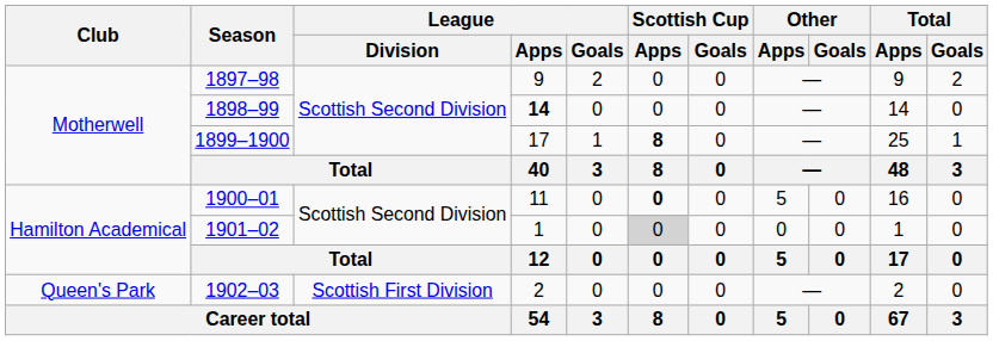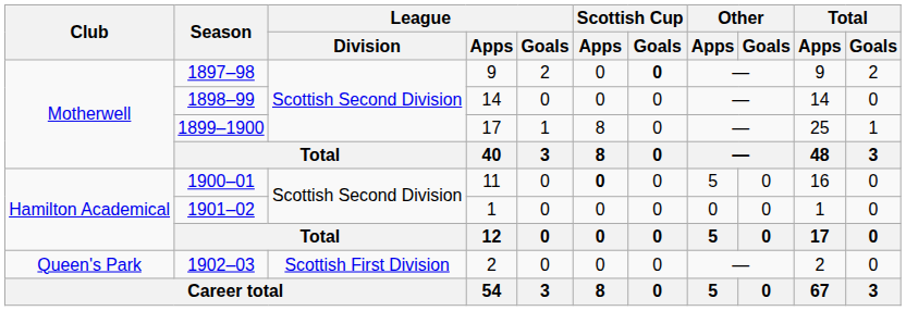1897–98 | Scottish Cup / Goals: normal -> bold
1898–99 | League / Apps: bold -> normal
1899–1900 | Scottish Cup / Apps: bold -> normal
1901–02 | Scottish Cup / Apps: lightgrey background -> no background
